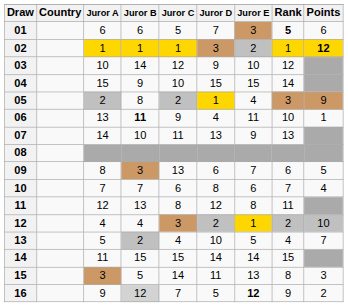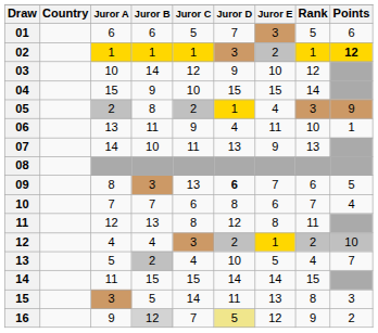01 | Rank: bold -> normal
06 | Juror B: bold -> normal
09 | Juror D: normal -> bold
16 | Juror D: no background -> khaki background
16 | Juror E: bold -> normal
